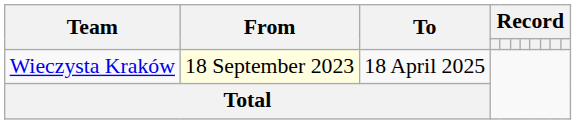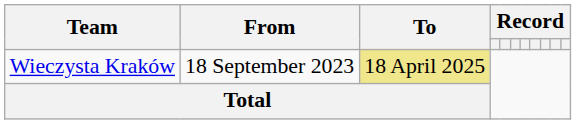Wieczysta Kraków | From: lightyellow background -> no background
Wieczysta Kraków | To: no background -> khaki background
